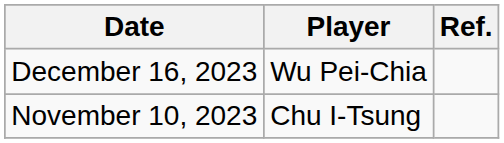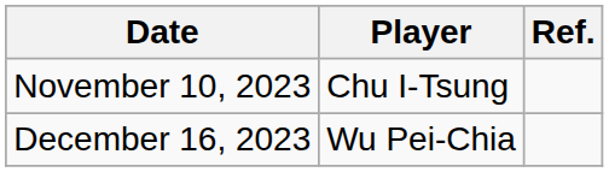rows swapped: November 10, 2023 <-> December 16, 2023
